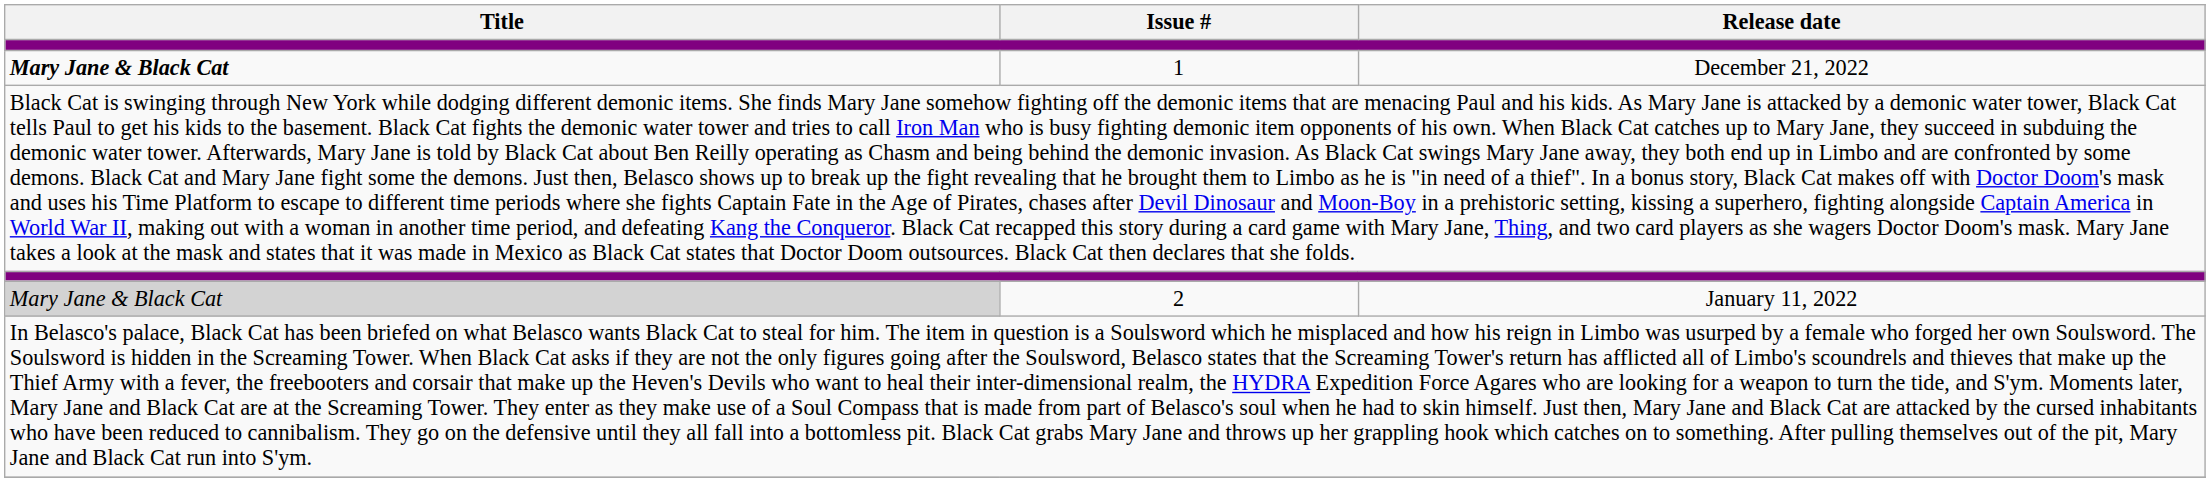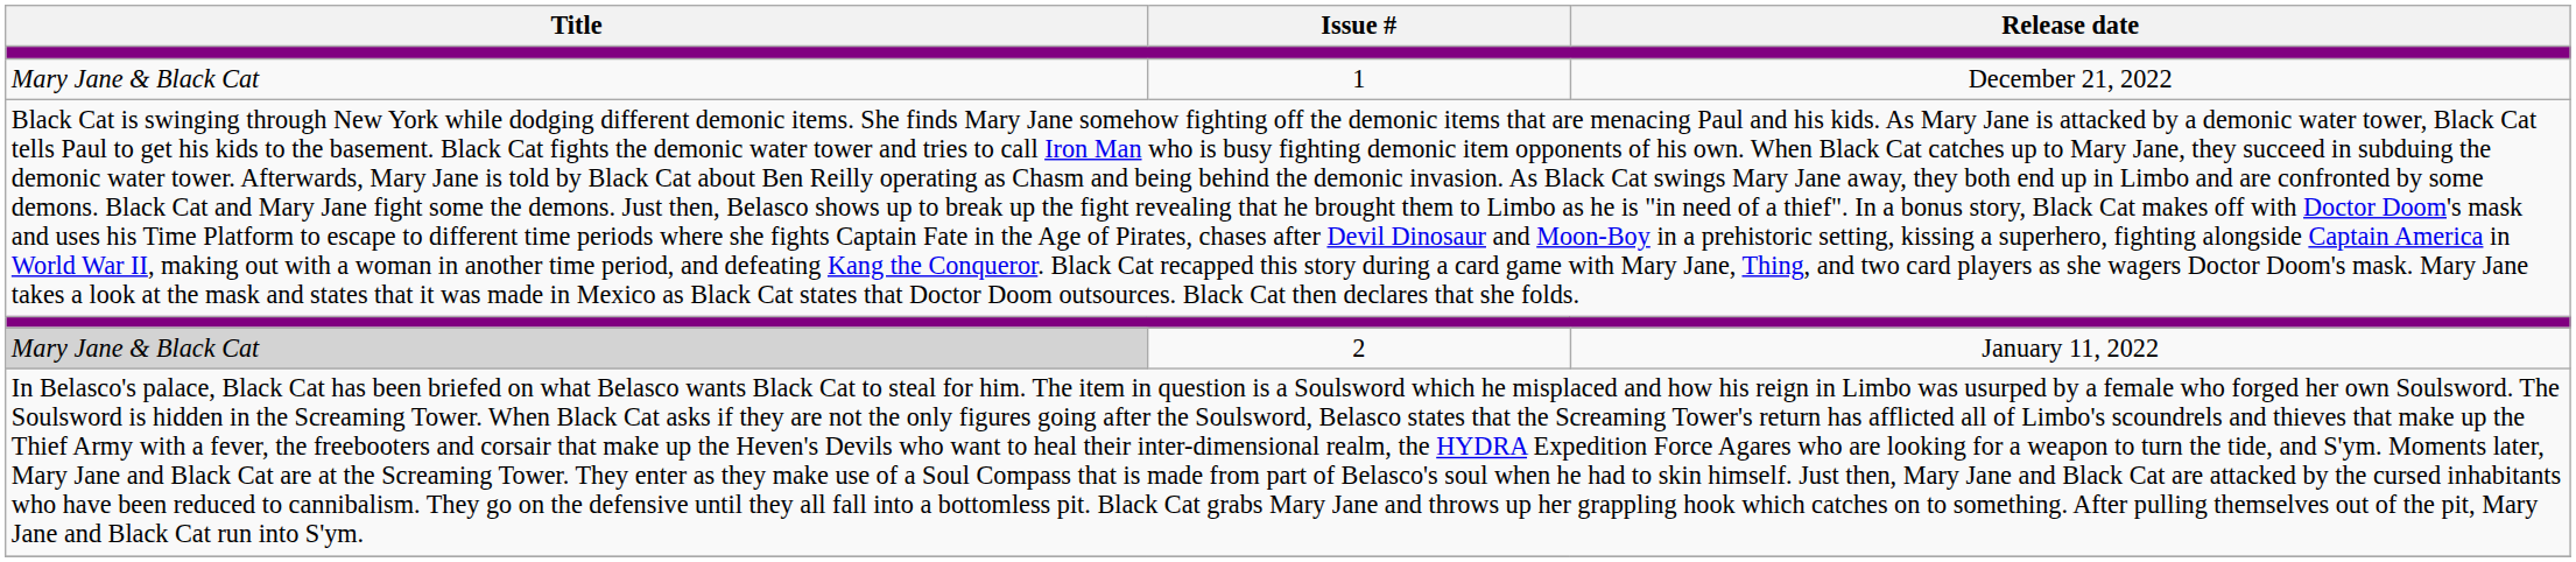1 | Title: bold -> normal
